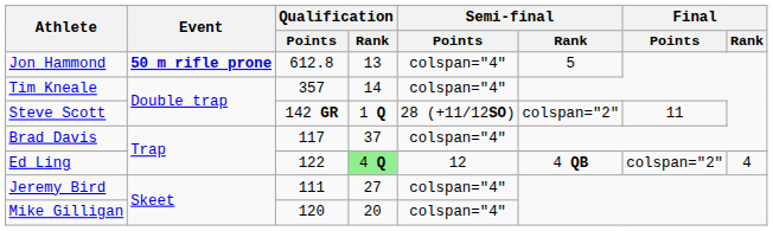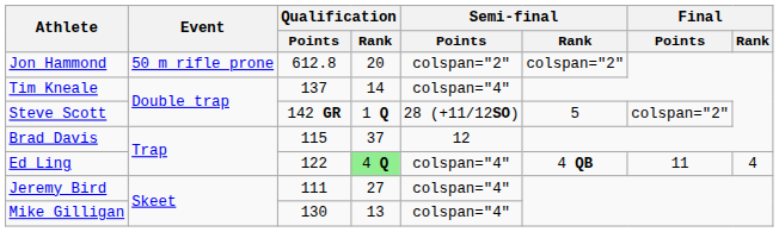Jon Hammond | Event: bold -> normal
Jon Hammond | Qualification / Rank: 13 -> 20
Jon Hammond | Semi-final / Points: colspan="4" -> colspan="2"
Jon Hammond | Semi-final / Rank: 5 -> colspan="2"
Tim Kneale | Qualification / Points: 357 -> 137
Steve Scott | Semi-final / Rank: colspan="2" -> 5
Steve Scott | Final / Points: 11 -> colspan="2"
Brad Davis | Qualification / Points: 117 -> 115
Brad Davis | Semi-final / Points: colspan="4" -> 12
Ed Ling | Semi-final / Points: 12 -> colspan="4"
Ed Ling | Final / Points: colspan="2" -> 11
Mike Gilligan | Qualification / Points: 120 -> 130
Mike Gilligan | Qualification / Rank: 20 -> 13
